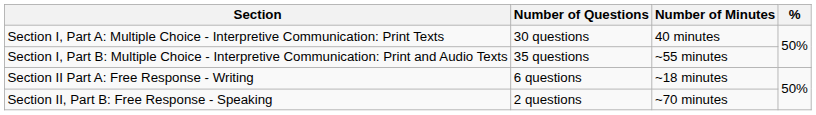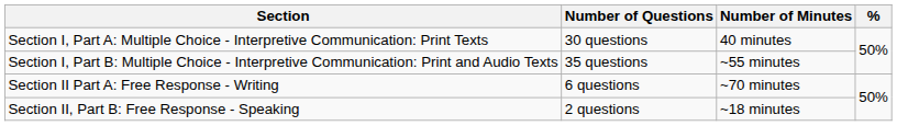Section II Part A: Free Response - Writing | Number of Minutes: ~18 minutes -> ~70 minutes
Section II, Part B: Free Response - Speaking | Number of Minutes: ~70 minutes -> ~18 minutes
